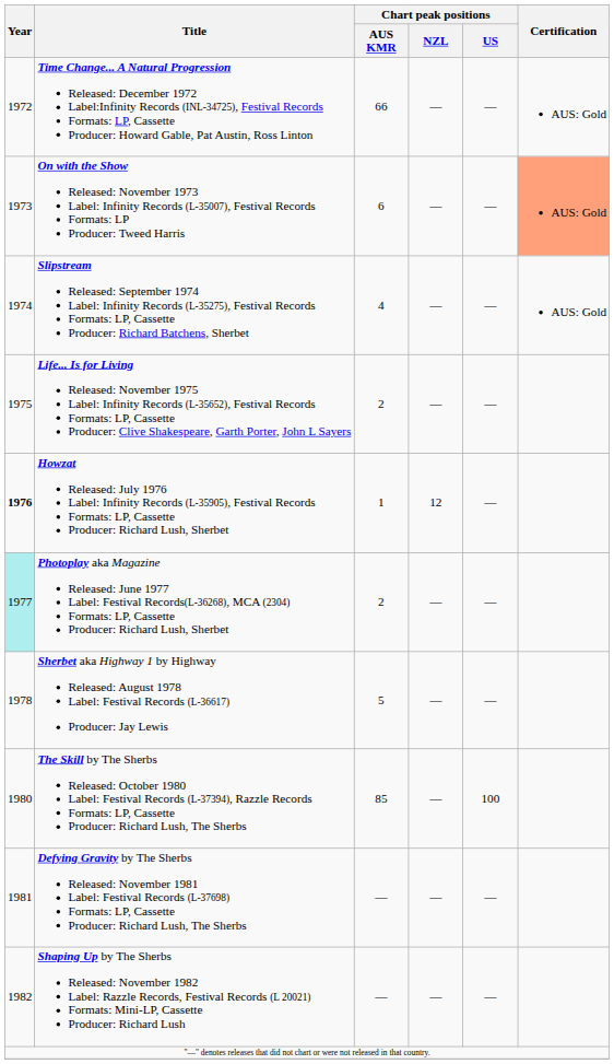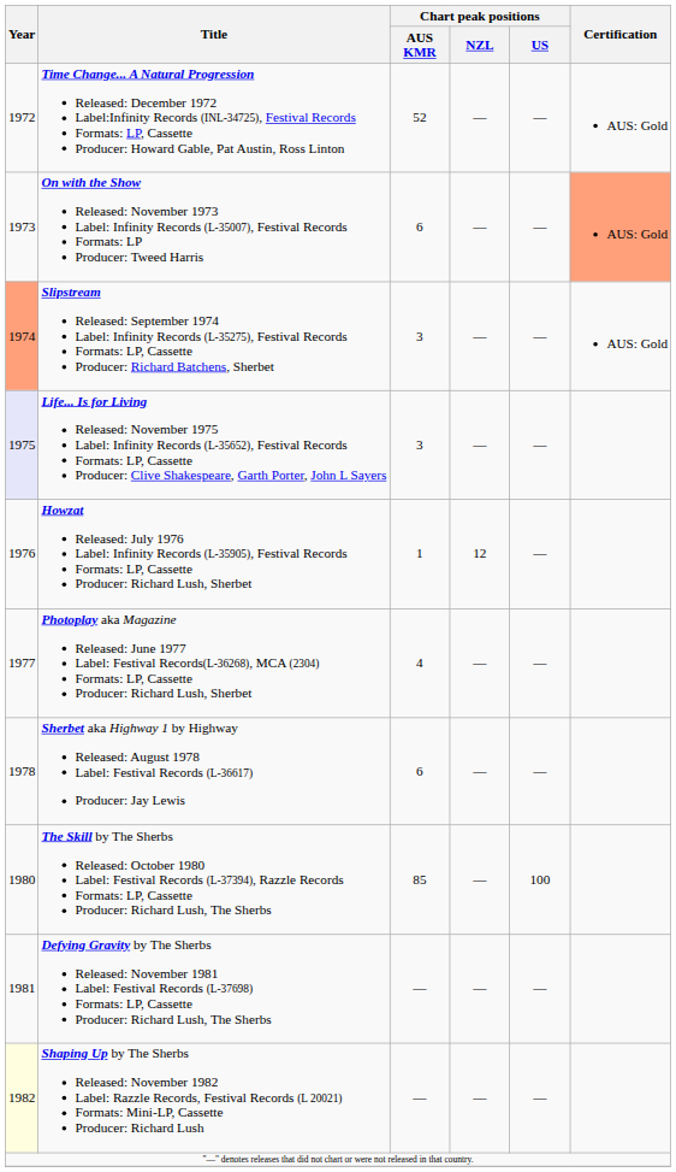row 3 | Chart peak positions / AUS KMR: 66 -> 52
row 5 | Year: no background -> lightsalmon background
row 5 | Chart peak positions / AUS KMR: 4 -> 3
row 6 | Year: no background -> lavender background
row 6 | Chart peak positions / AUS KMR: 2 -> 3
row 7 | Year: bold -> normal
row 8 | Year: paleturquoise background -> no background
row 8 | Chart peak positions / AUS KMR: 2 -> 4
row 9 | Chart peak positions / AUS KMR: 5 -> 6
row 12 | Year: no background -> lightyellow background
